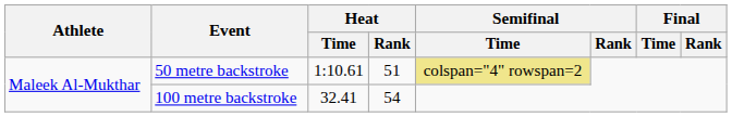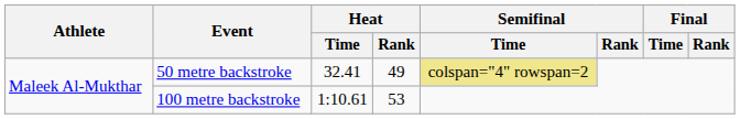50 metre backstroke | Heat / Time: 1:10.61 -> 32.41
50 metre backstroke | Heat / Rank: 51 -> 49
100 metre backstroke | Heat / Time: 32.41 -> 1:10.61
100 metre backstroke | Heat / Rank: 54 -> 53
